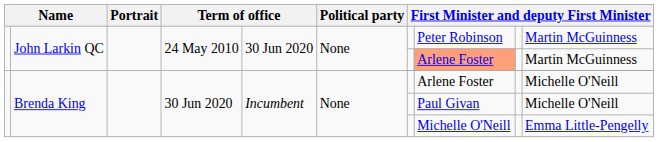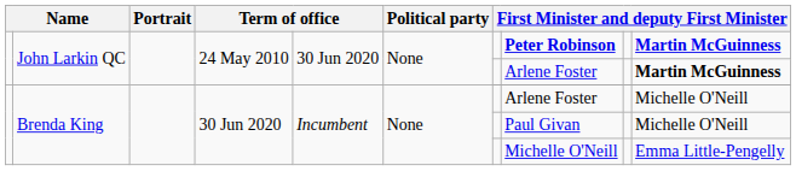row 2 | column 8: normal -> bold
row 2 | column 10: normal -> bold
row 3 | column 8: lightsalmon background -> no background
row 3 | column 10: normal -> bold
